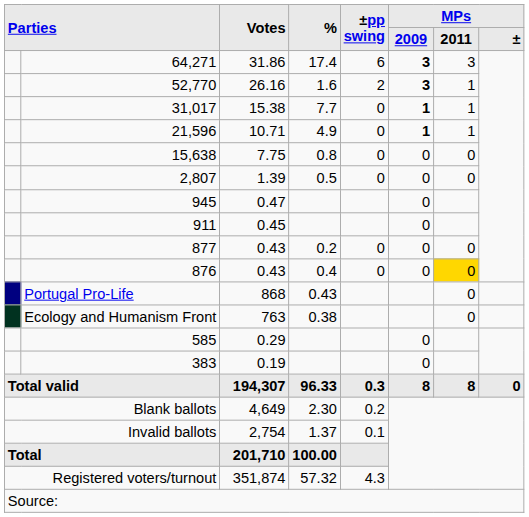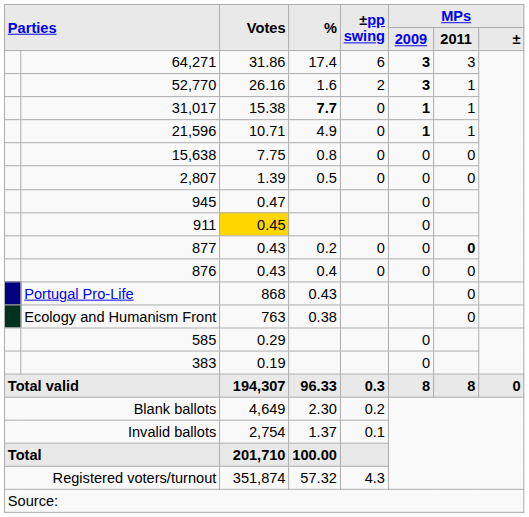31,017 | %: normal -> bold
911 | Votes: no background -> gold background
877 | MPs / 2011: normal -> bold
876 | MPs / 2011: gold background -> no background
